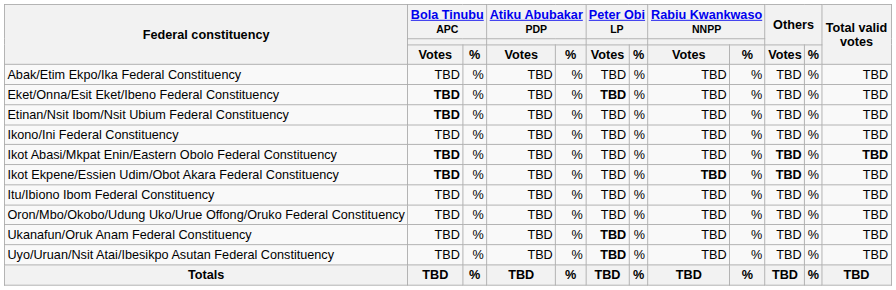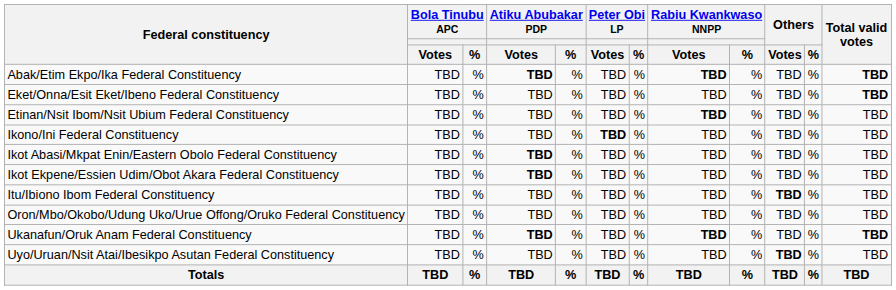Abak/Etim Ekpo/Ika Federal Constituency | Atiku Abubakar PDP / Votes: normal -> bold
Abak/Etim Ekpo/Ika Federal Constituency | Rabiu Kwankwaso NNPP / Votes: normal -> bold
Abak/Etim Ekpo/Ika Federal Constituency | Total valid votes: normal -> bold
Eket/Onna/Esit Eket/Ibeno Federal Constituency | Bola Tinubu APC / Votes: bold -> normal
Eket/Onna/Esit Eket/Ibeno Federal Constituency | Peter Obi LP / Votes: bold -> normal
Eket/Onna/Esit Eket/Ibeno Federal Constituency | Total valid votes: normal -> bold
Etinan/Nsit Ibom/Nsit Ubium Federal Constituency | Bola Tinubu APC / Votes: bold -> normal
Etinan/Nsit Ibom/Nsit Ubium Federal Constituency | Rabiu Kwankwaso NNPP / Votes: normal -> bold
Ikono/Ini Federal Constituency | Peter Obi LP / Votes: normal -> bold
Ikot Abasi/Mkpat Enin/Eastern Obolo Federal Constituency | Bola Tinubu APC / Votes: bold -> normal
Ikot Abasi/Mkpat Enin/Eastern Obolo Federal Constituency | Atiku Abubakar PDP / Votes: normal -> bold
Ikot Abasi/Mkpat Enin/Eastern Obolo Federal Constituency | Others / Votes: bold -> normal
Ikot Abasi/Mkpat Enin/Eastern Obolo Federal Constituency | Total valid votes: bold -> normal
Ikot Ekpene/Essien Udim/Obot Akara Federal Constituency | Bola Tinubu APC / Votes: bold -> normal
Ikot Ekpene/Essien Udim/Obot Akara Federal Constituency | Atiku Abubakar PDP / Votes: normal -> bold
Ikot Ekpene/Essien Udim/Obot Akara Federal Constituency | Rabiu Kwankwaso NNPP / Votes: bold -> normal
Ikot Ekpene/Essien Udim/Obot Akara Federal Constituency | Others / Votes: bold -> normal
Itu/Ibiono Ibom Federal Constituency | Others / Votes: normal -> bold
Ukanafun/Oruk Anam Federal Constituency | Atiku Abubakar PDP / Votes: normal -> bold
Ukanafun/Oruk Anam Federal Constituency | Peter Obi LP / Votes: bold -> normal
Ukanafun/Oruk Anam Federal Constituency | Rabiu Kwankwaso NNPP / Votes: normal -> bold
Ukanafun/Oruk Anam Federal Constituency | Total valid votes: normal -> bold
Uyo/Uruan/Nsit Atai/Ibesikpo Asutan Federal Constituency | Peter Obi LP / Votes: bold -> normal
Uyo/Uruan/Nsit Atai/Ibesikpo Asutan Federal Constituency | Others / Votes: normal -> bold
